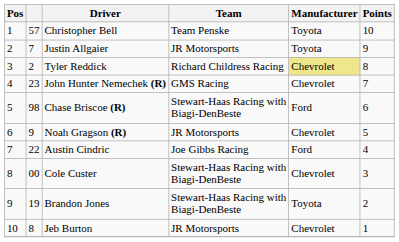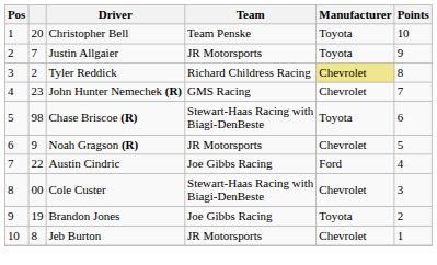Christopher Bell | column 2: 57 -> 20
Chase Briscoe (R) | Manufacturer: Ford -> Toyota
Brandon Jones | Team: Stewart-Haas Racing with Biagi-DenBeste -> Joe Gibbs Racing
